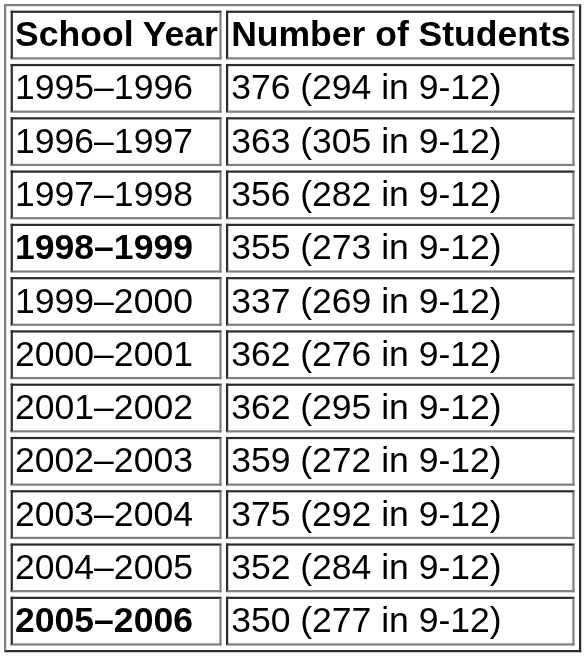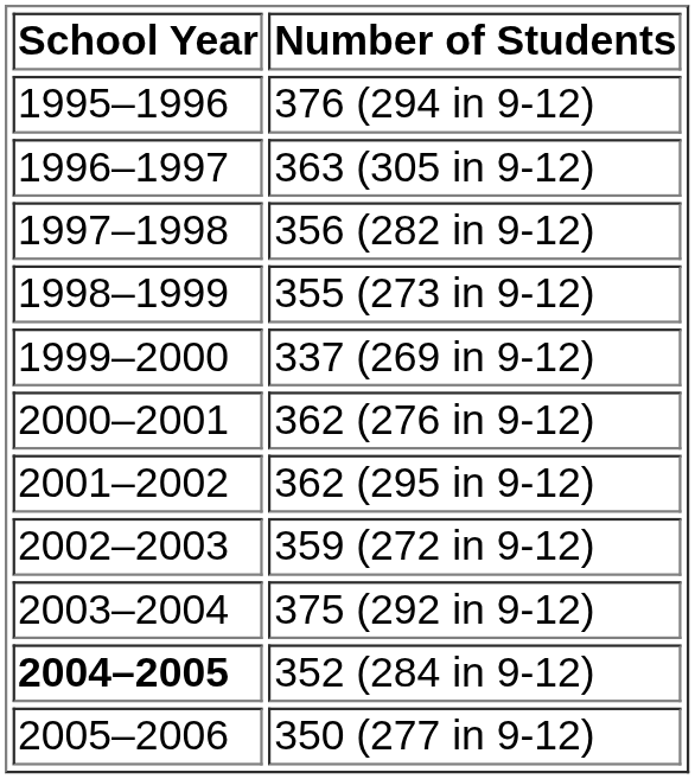355 (273 in 9-12) | School Year: bold -> normal
352 (284 in 9-12) | School Year: normal -> bold
350 (277 in 9-12) | School Year: bold -> normal
